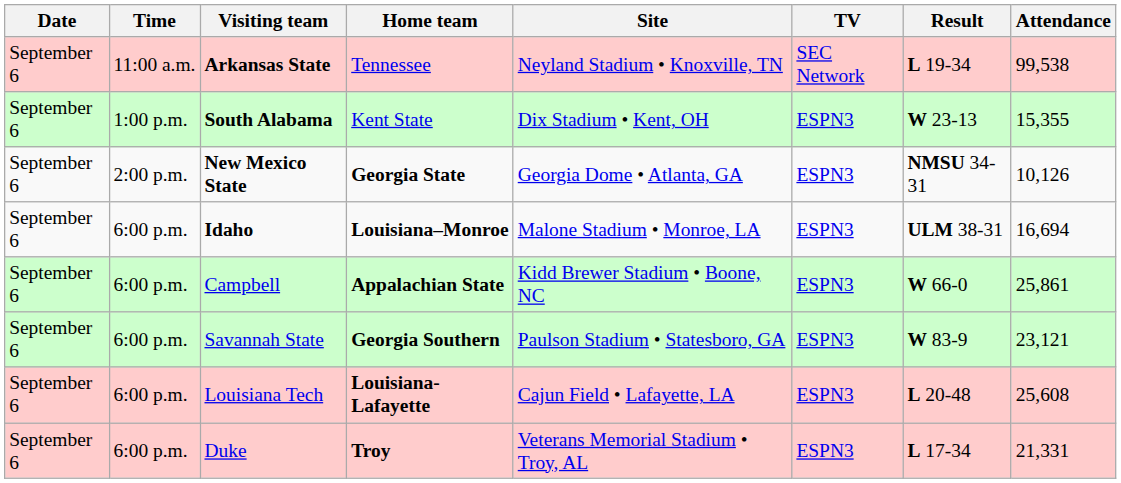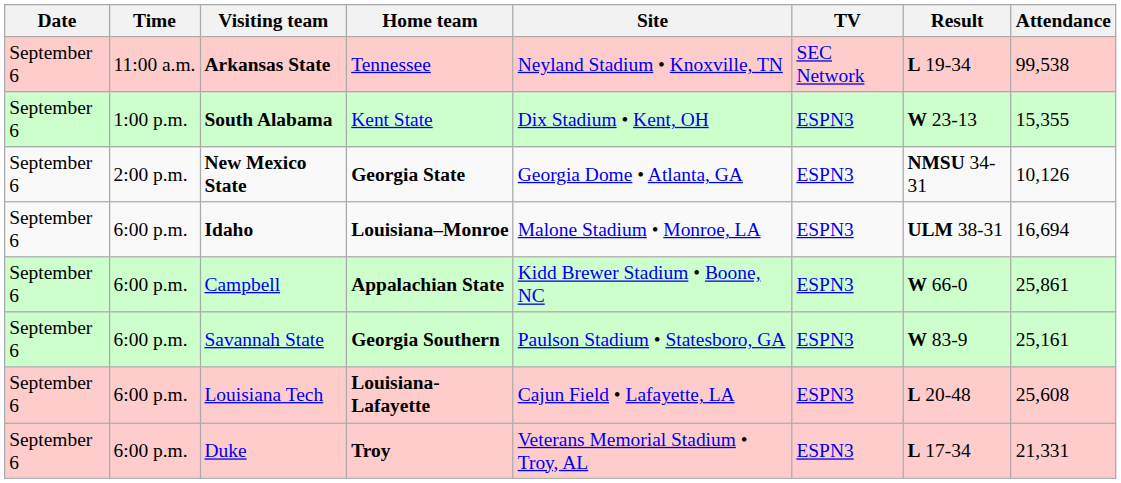Savannah State | Attendance: 23,121 -> 25,161
